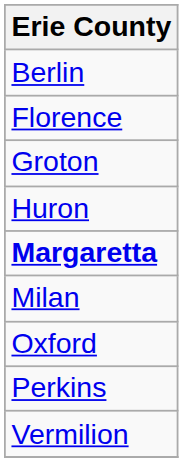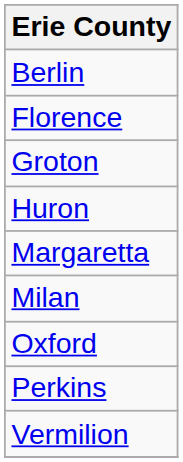row 6 | column 1: bold -> normal
